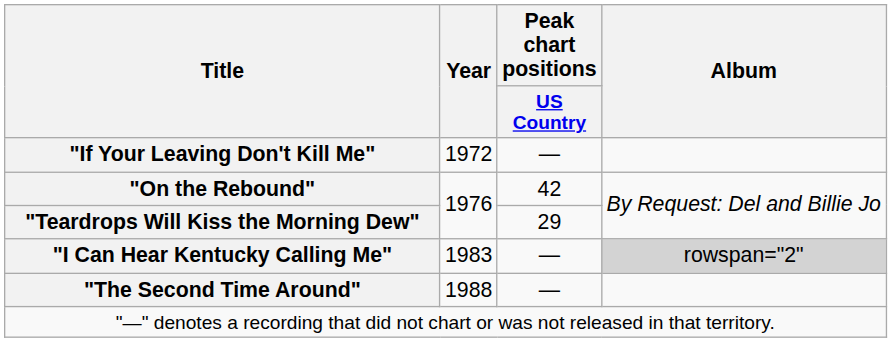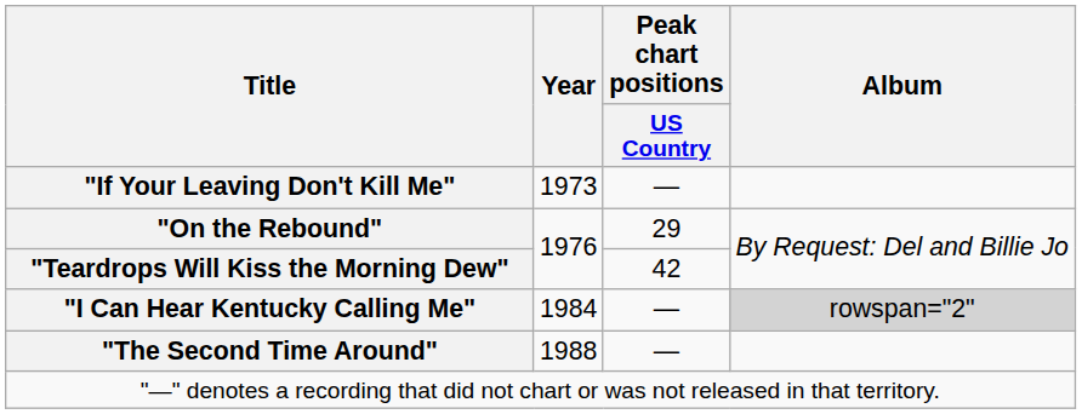"If Your Leaving Don't Kill Me" | Year: 1972 -> 1973
"On the Rebound" | Peak chart positions / US Country: 42 -> 29
"Teardrops Will Kiss the Morning Dew" | Peak chart positions / US Country: 29 -> 42
"I Can Hear Kentucky Calling Me" | Year: 1983 -> 1984
